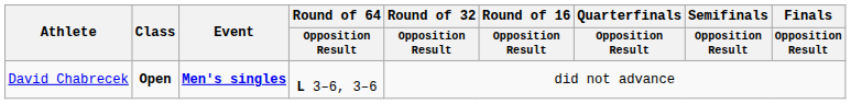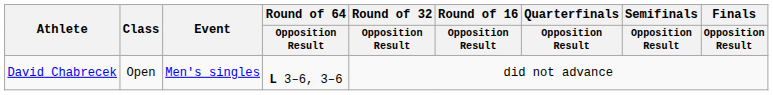David Chabrecek | Class: bold -> normal
David Chabrecek | Event: bold -> normal
